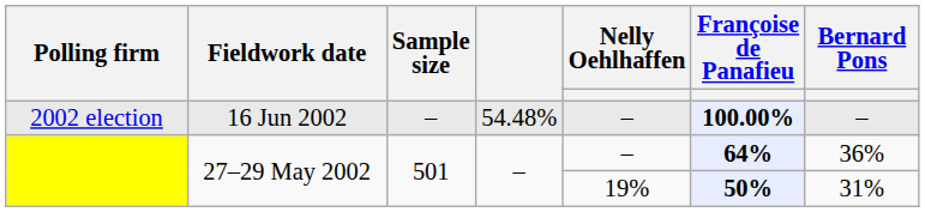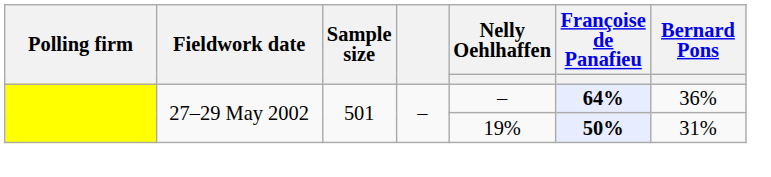- row: 2002 election | 16 Jun 2002 | – | 54.48% | – | 100.00% | –
